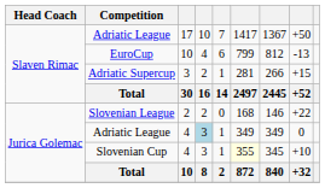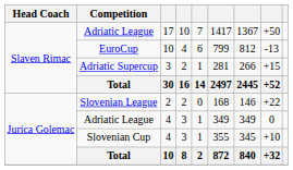Adriatic League / 4 | column 4: lightblue background -> no background
Slovenian Cup | column 6: lightyellow background -> no background
